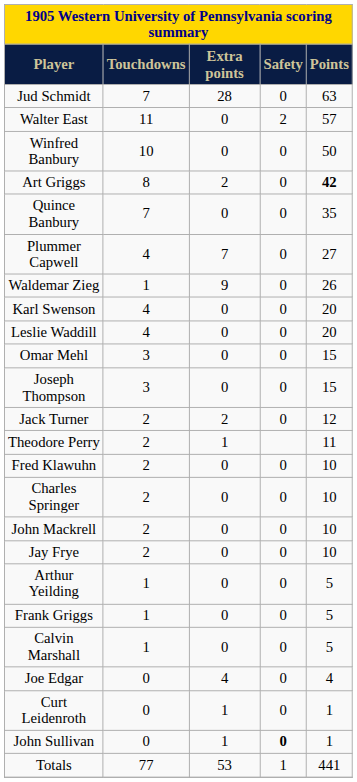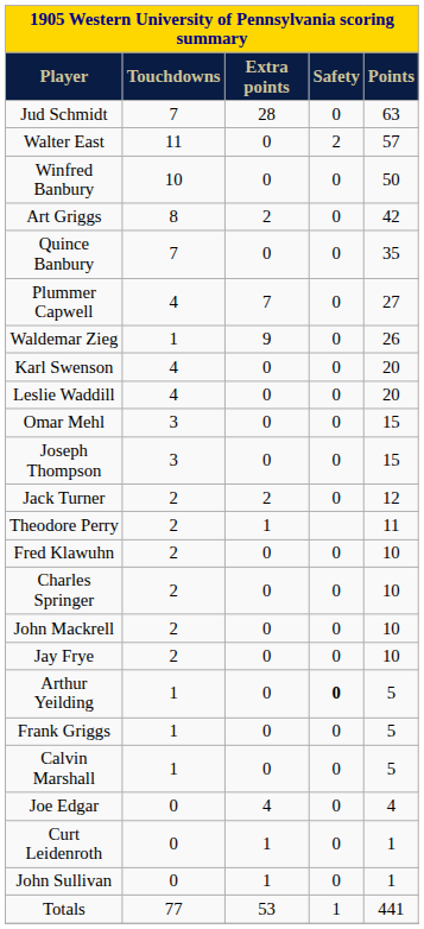Art Griggs | Points: bold -> normal
Arthur Yeilding | Safety: normal -> bold
John Sullivan | Safety: bold -> normal
